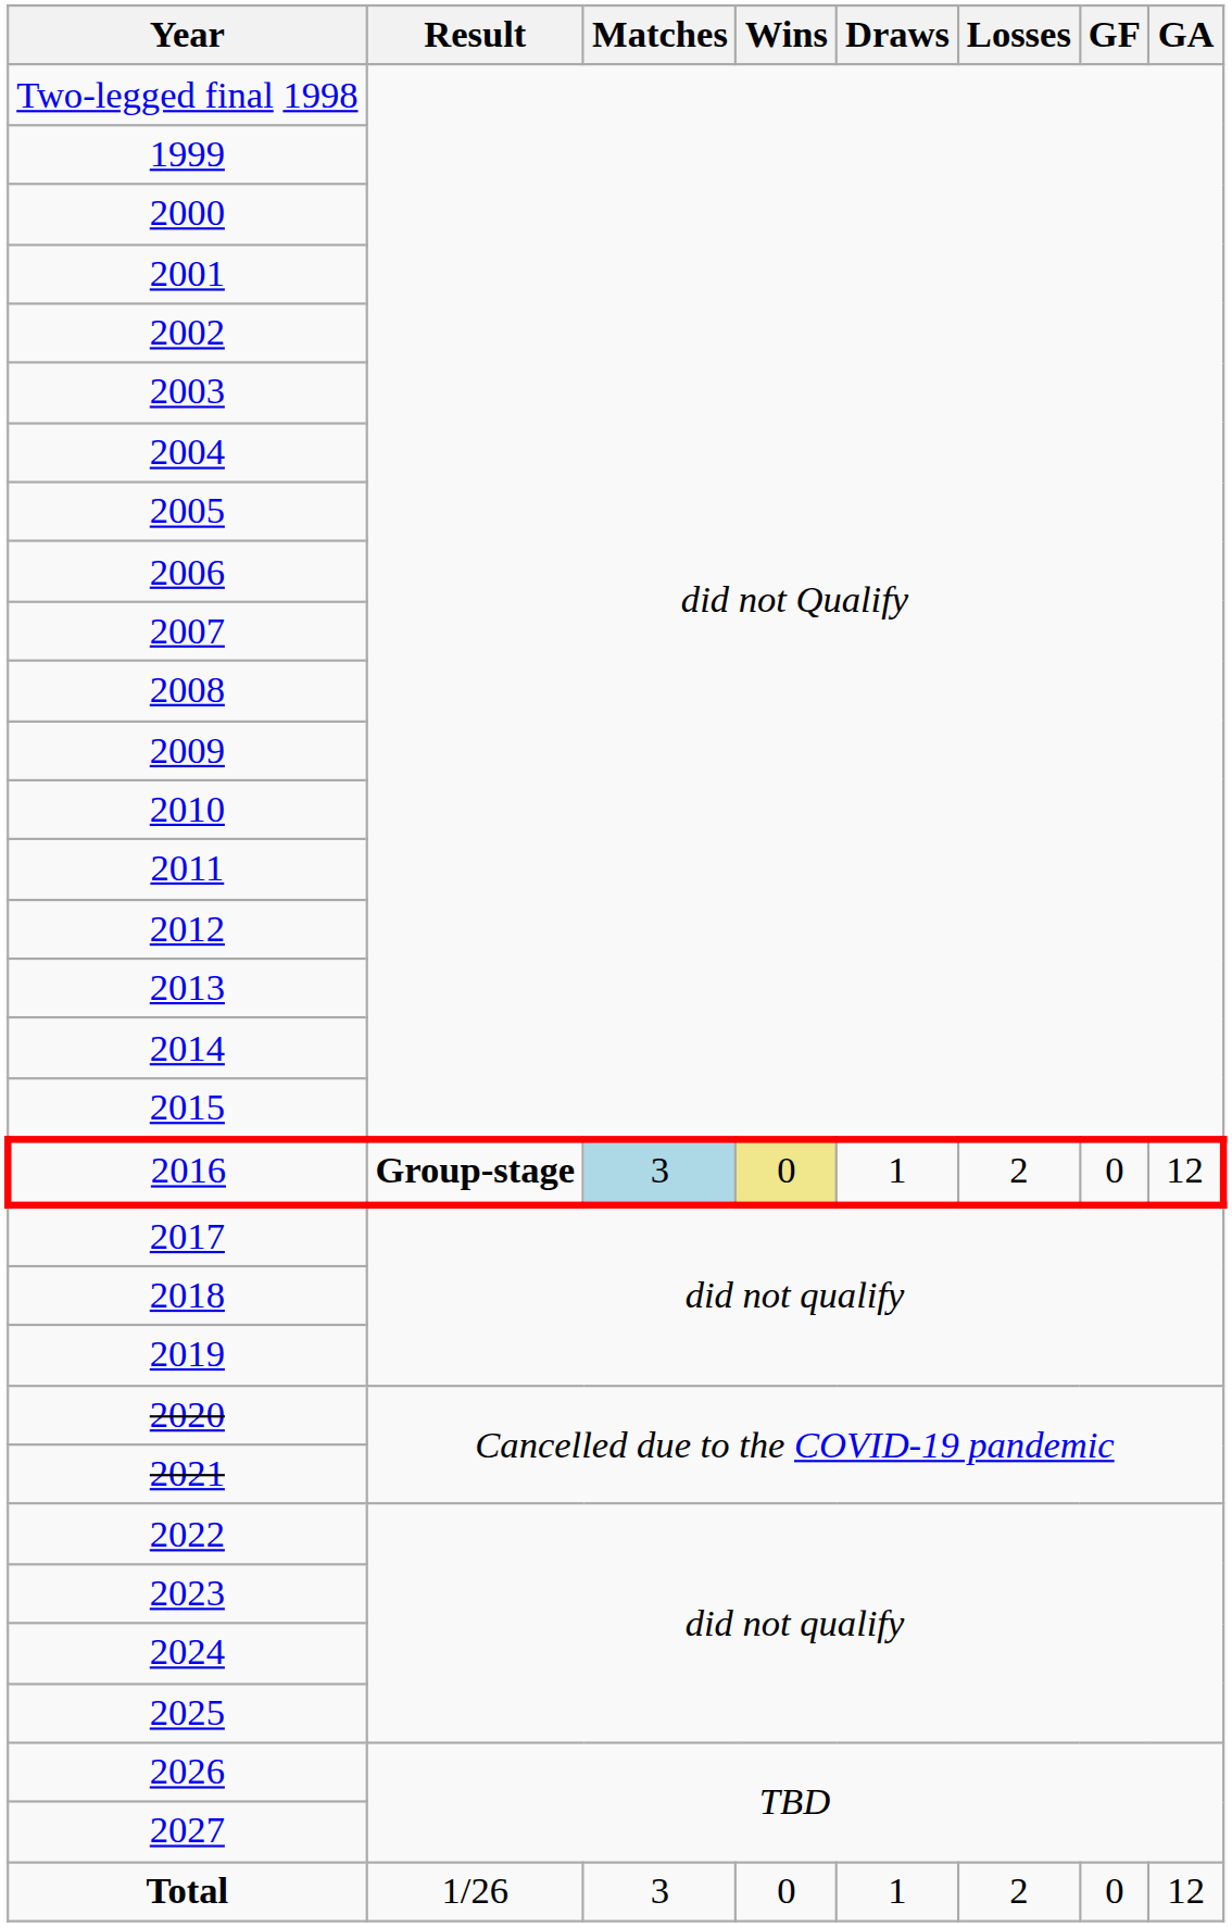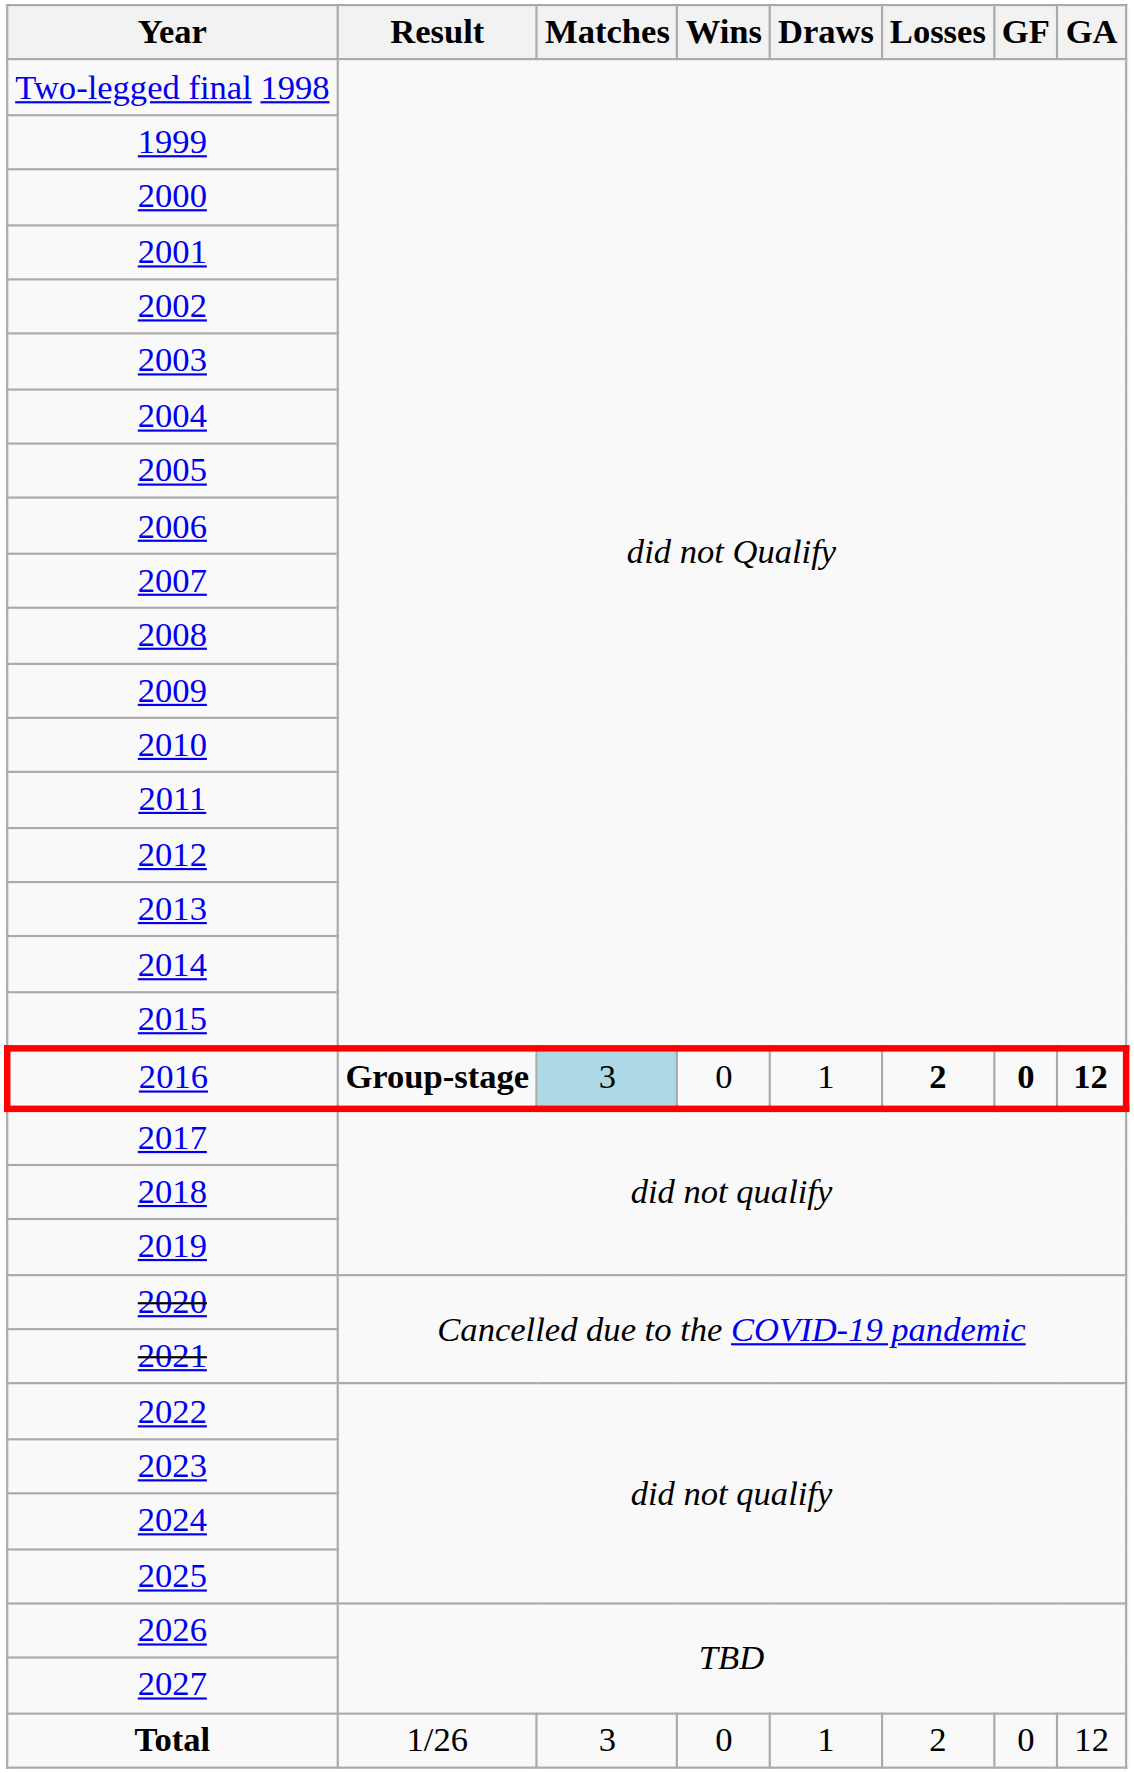2016 | Wins: khaki background -> no background
2016 | Losses: normal -> bold
2016 | GF: normal -> bold
2016 | GA: normal -> bold
